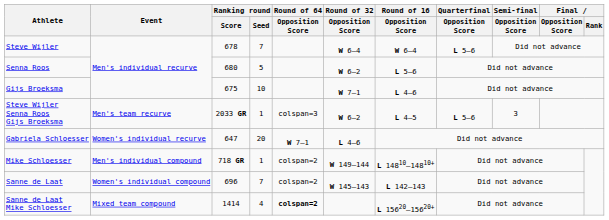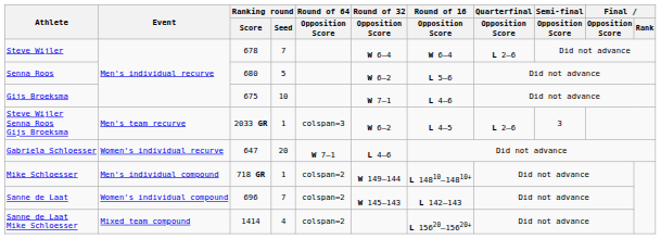Steve Wijler | Quarterfinal / Opposition Score: L 5–6 -> L 2–6
Steve Wijler Senna Roos Gijs Broeksma | Quarterfinal / Opposition Score: L 5–6 -> L 2–6
Sanne de Laat Mike Schloesser | Round of 64 / Opposition Score: bold -> normal
